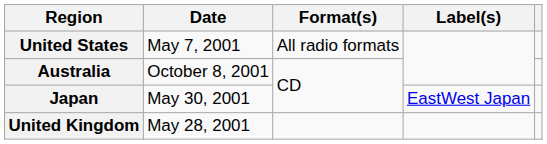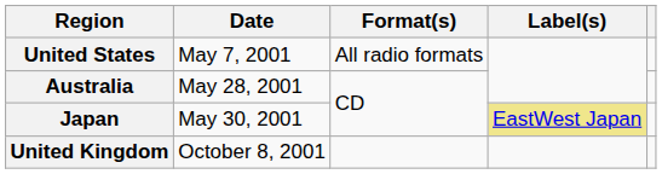Australia | Date: October 8, 2001 -> May 28, 2001
Japan | Label(s): no background -> khaki background
United Kingdom | Date: May 28, 2001 -> October 8, 2001
